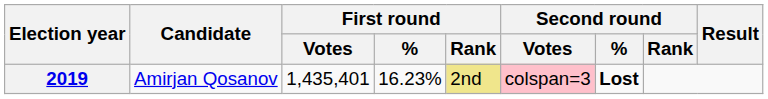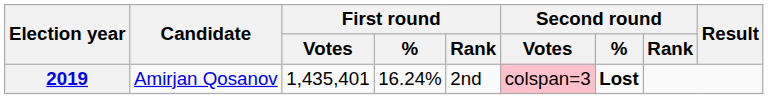2019 | First round / %: 16.23% -> 16.24%
2019 | First round / Rank: khaki background -> no background
